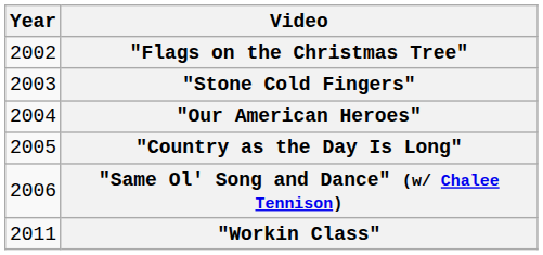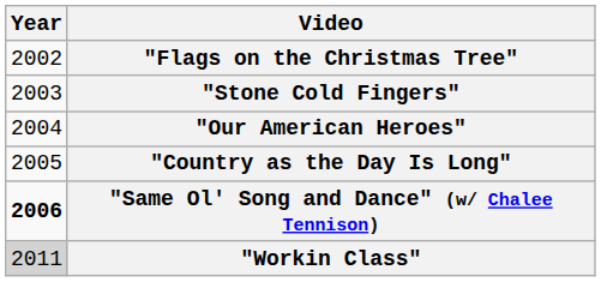"Same Ol' Song and Dance" (w/ Chalee Tennison) | Year: normal -> bold
"Workin Class" | Year: no background -> lightgrey background
